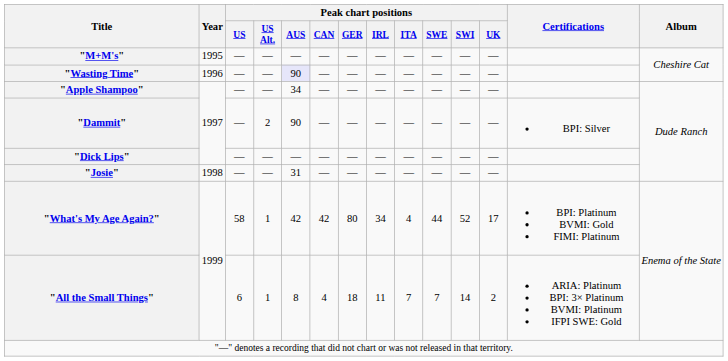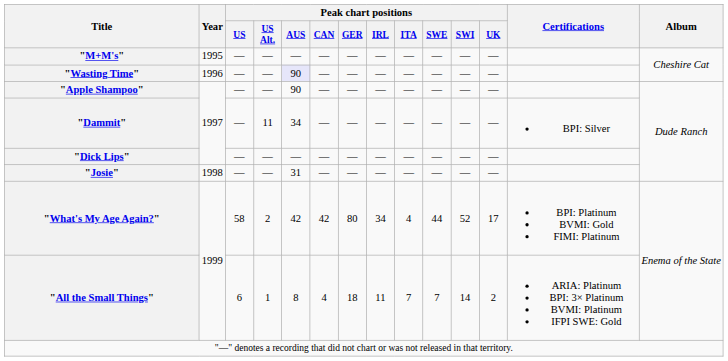"Apple Shampoo" | Peak chart positions / AUS: 34 -> 90
"Dammit" | Peak chart positions / US Alt.: 2 -> 11
"Dammit" | Peak chart positions / AUS: 90 -> 34
"What's My Age Again?" | Peak chart positions / US Alt.: 1 -> 2
